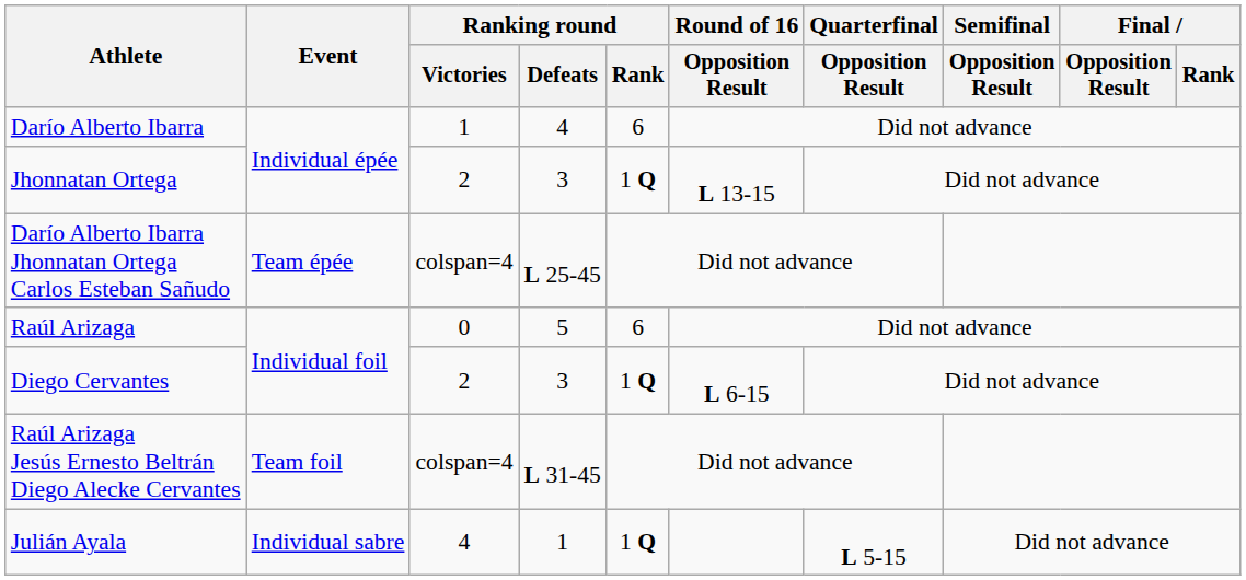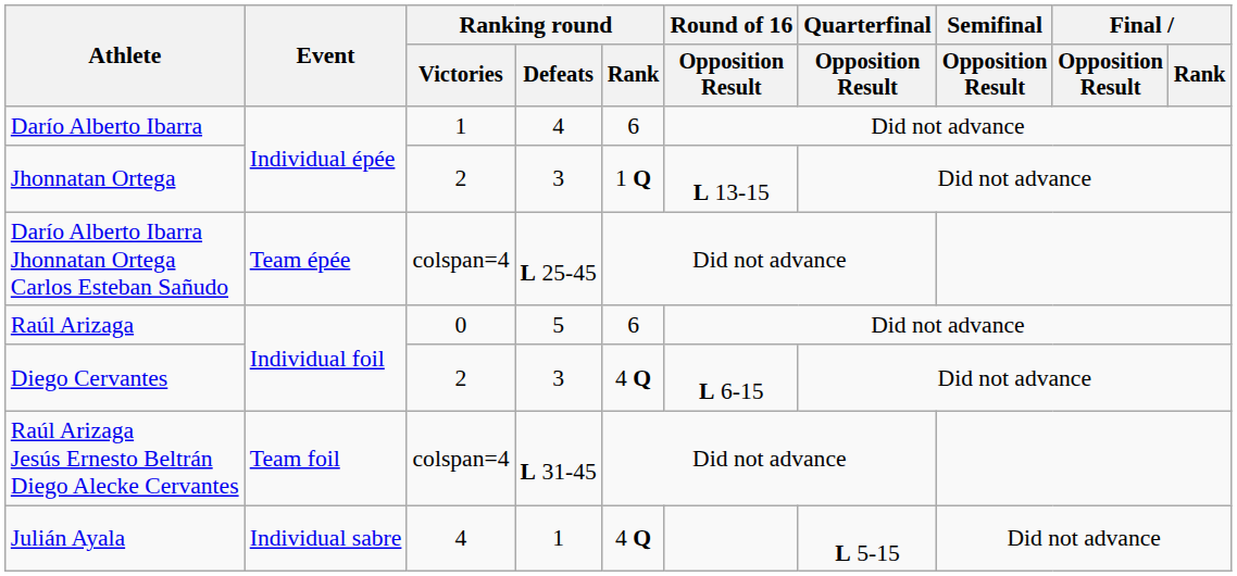Diego Cervantes | Ranking round / Rank: 1 Q -> 4 Q
Julián Ayala | Ranking round / Rank: 1 Q -> 4 Q
